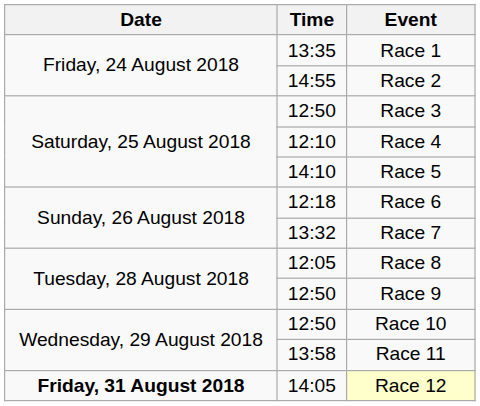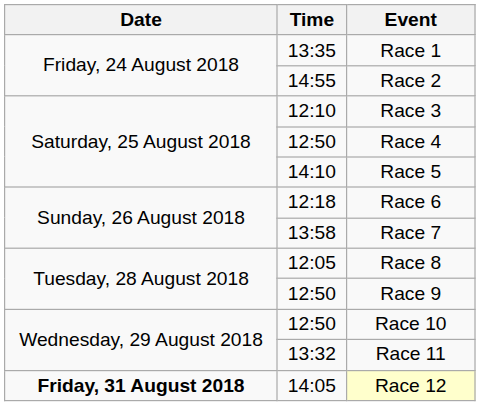Race 3 | Time: 12:50 -> 12:10
Race 4 | Time: 12:10 -> 12:50
Race 7 | Time: 13:32 -> 13:58
Race 11 | Time: 13:58 -> 13:32
